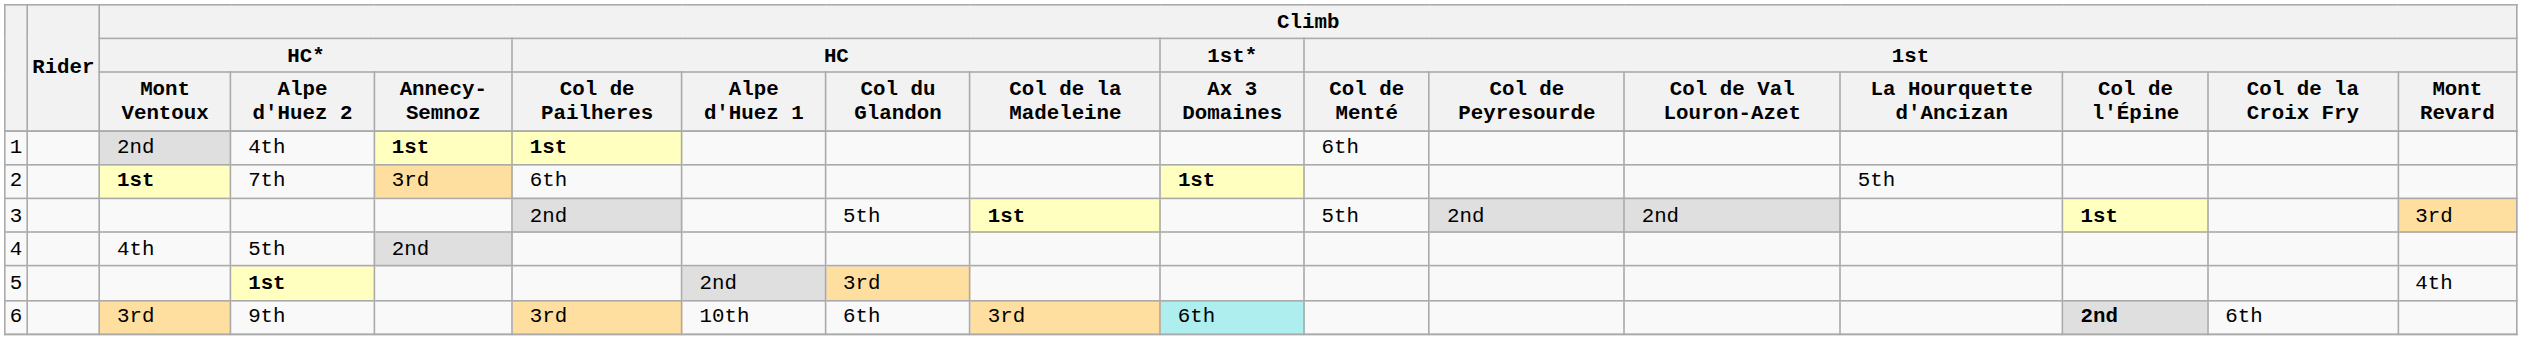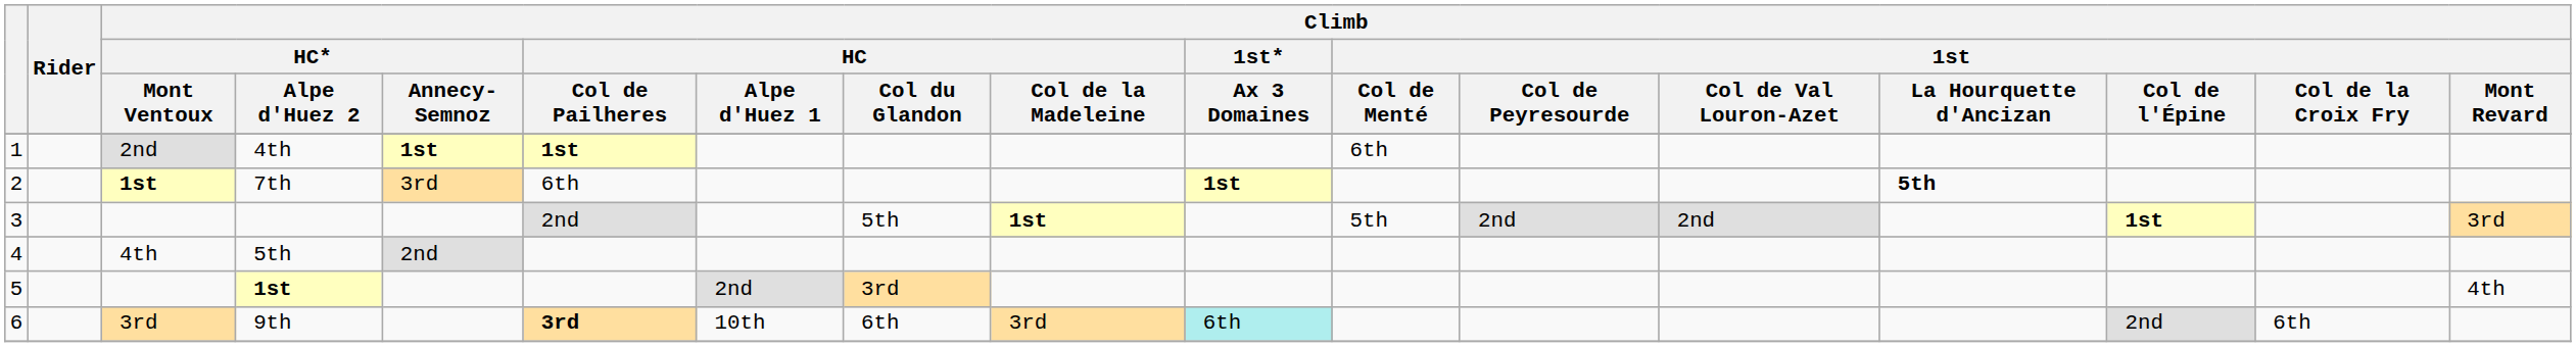7th | Climb / 1st / La Hourquette d'Ancizan: normal -> bold
9th | Climb / HC / Col de Pailheres: normal -> bold
9th | Climb / 1st / Col de l'Épine: bold -> normal
